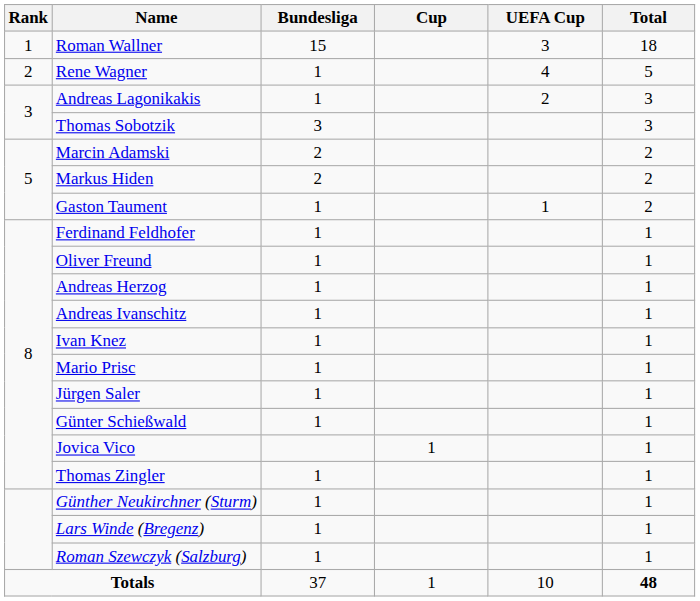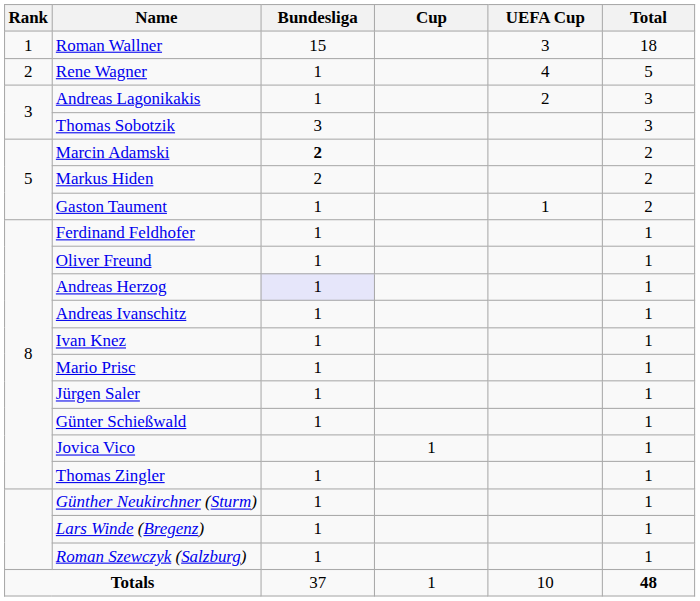Marcin Adamski | Bundesliga: normal -> bold
Andreas Herzog | Bundesliga: no background -> lavender background
